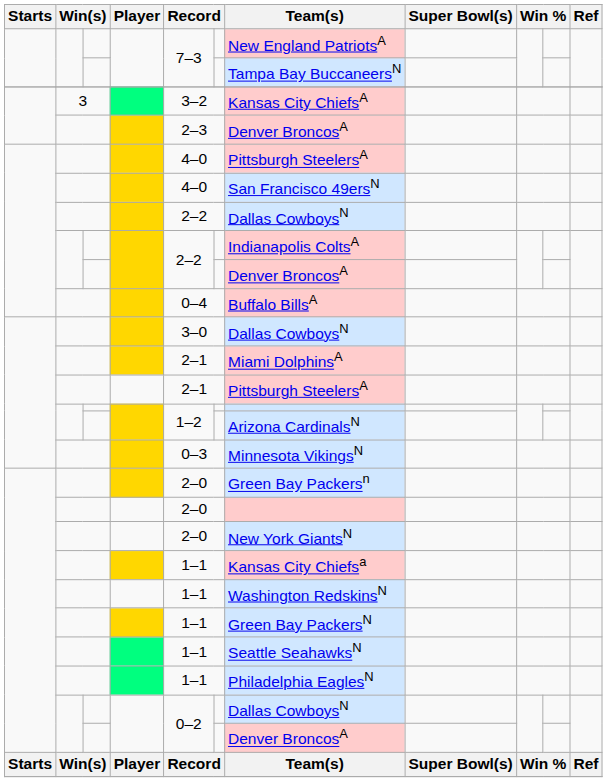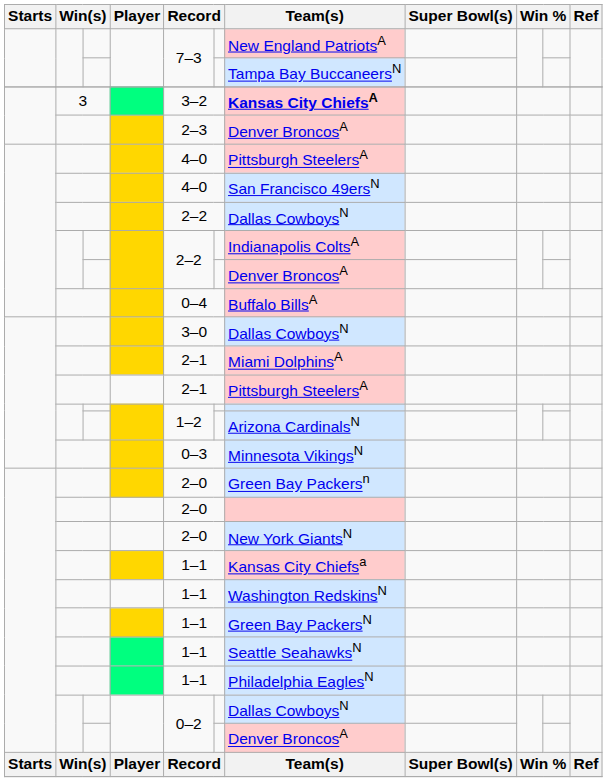3 | Team(s): normal -> bold
